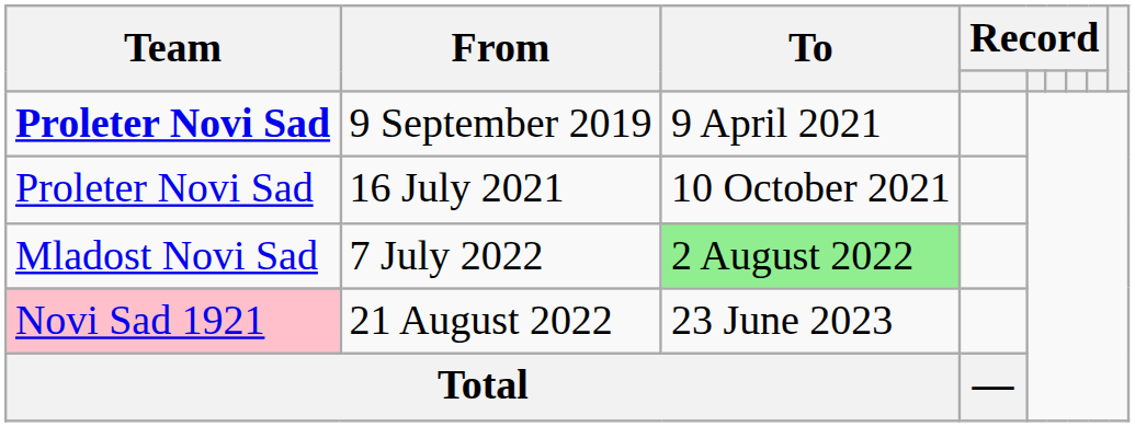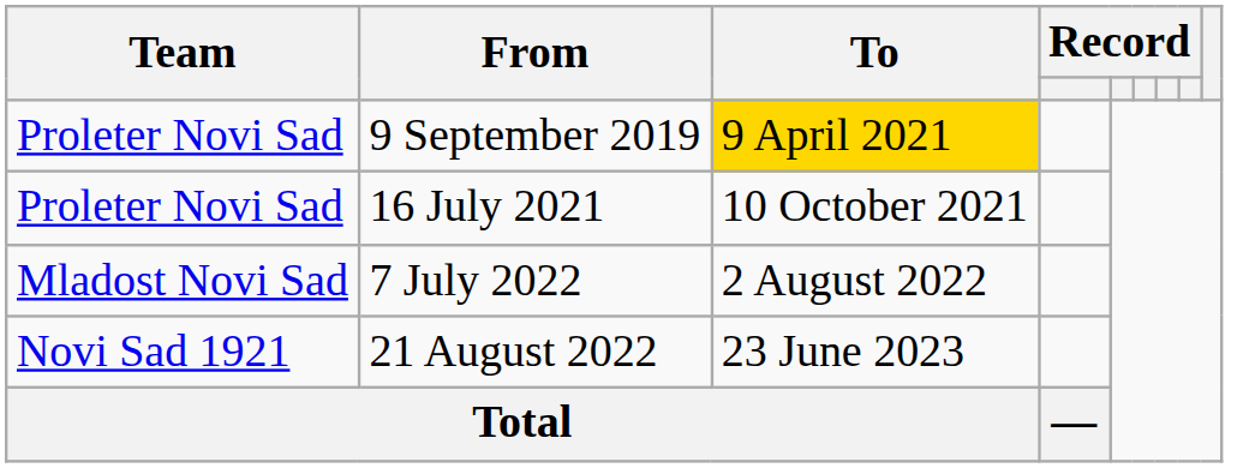9 September 2019 | Team: bold -> normal
9 September 2019 | To: no background -> gold background
7 July 2022 | To: lightgreen background -> no background
21 August 2022 | Team: pink background -> no background
